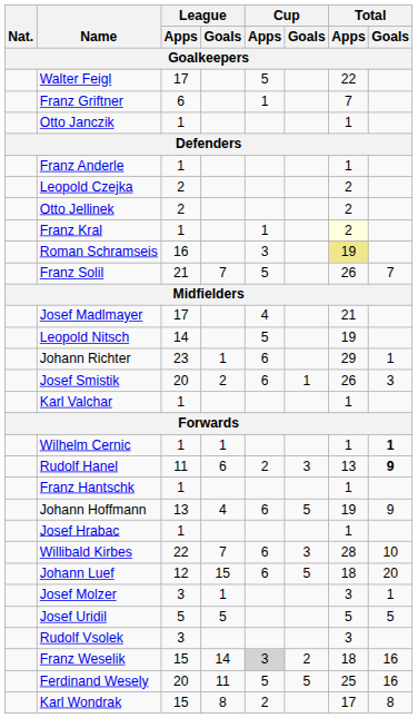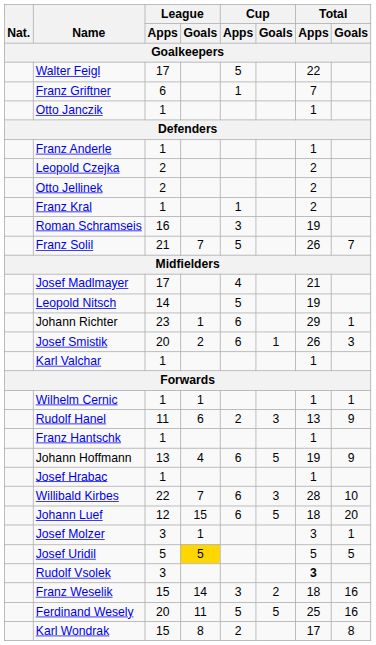Franz Kral | Total / Apps: lightyellow background -> no background
Roman Schramseis | Total / Apps: khaki background -> no background
Wilhelm Cernic | Total / Goals: bold -> normal
Rudolf Hanel | Total / Goals: bold -> normal
Josef Uridil | League / Goals: no background -> gold background
Rudolf Vsolek | Total / Apps: normal -> bold
Franz Weselik | Cup / Apps: lightgrey background -> no background
